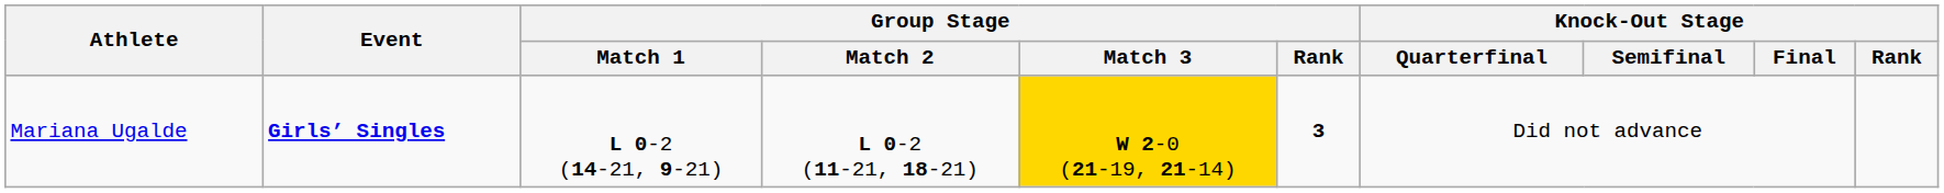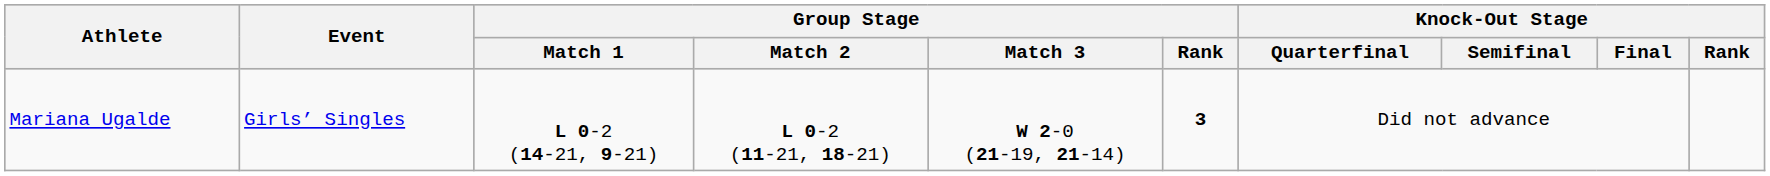Mariana Ugalde | Event: bold -> normal
Mariana Ugalde | Group Stage / Match 3: gold background -> no background
